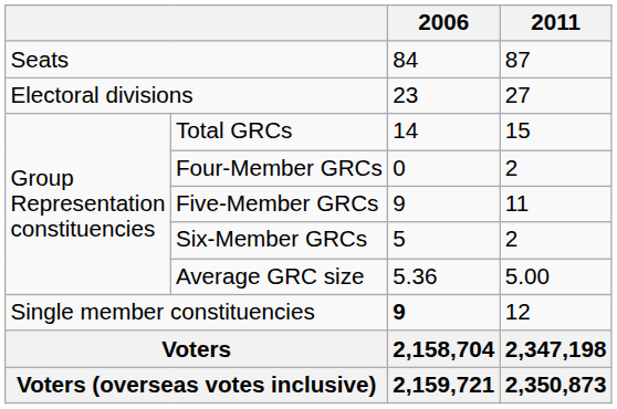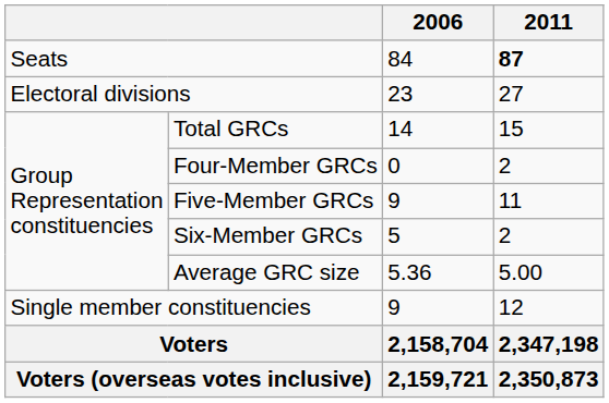Seats | 2011: normal -> bold
Single member constituencies | 2006: bold -> normal
